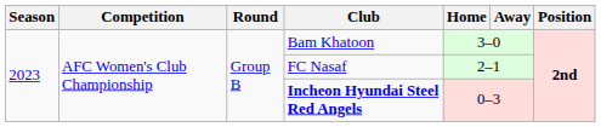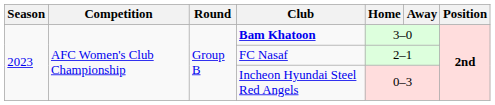Bam Khatoon | Club: normal -> bold
Incheon Hyundai Steel Red Angels | Club: bold -> normal
